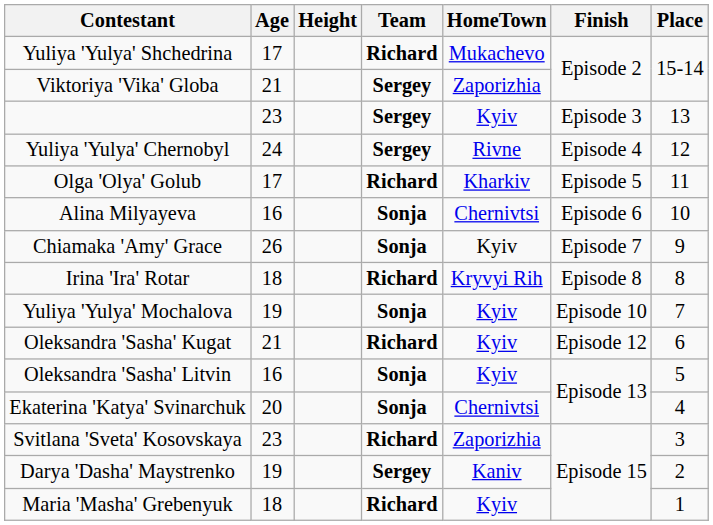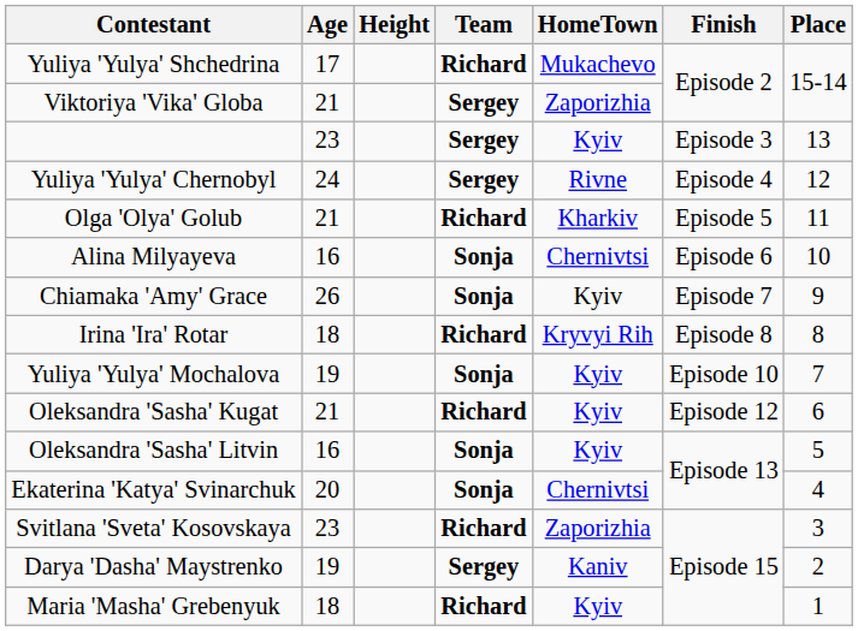Olga 'Olya' Golub | Age: 17 -> 21
